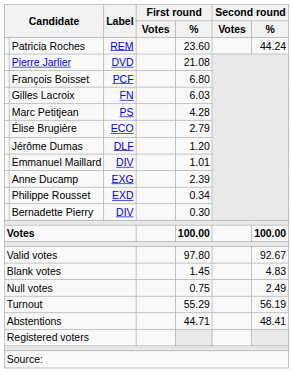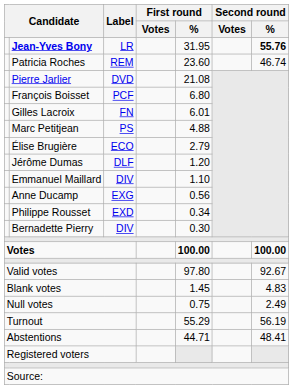+ row: Jean-Yves Bony | LR | 31.95 | 55.76
Patricia Roches | Second round / %: 44.24 -> 46.74
Gilles Lacroix | First round / %: 6.03 -> 6.01
Marc Petitjean | First round / %: 4.28 -> 4.88
Emmanuel Maillard | First round / %: 1.01 -> 1.10
Anne Ducamp | First round / %: 2.39 -> 0.56
